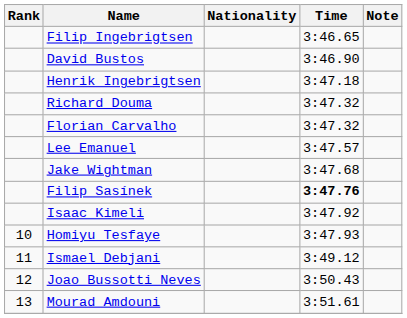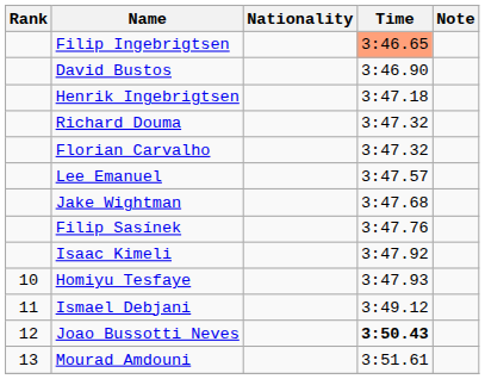Filip Ingebrigtsen | Time: no background -> lightsalmon background
Filip Sasínek | Time: bold -> normal
Joao Bussotti Neves | Time: normal -> bold
